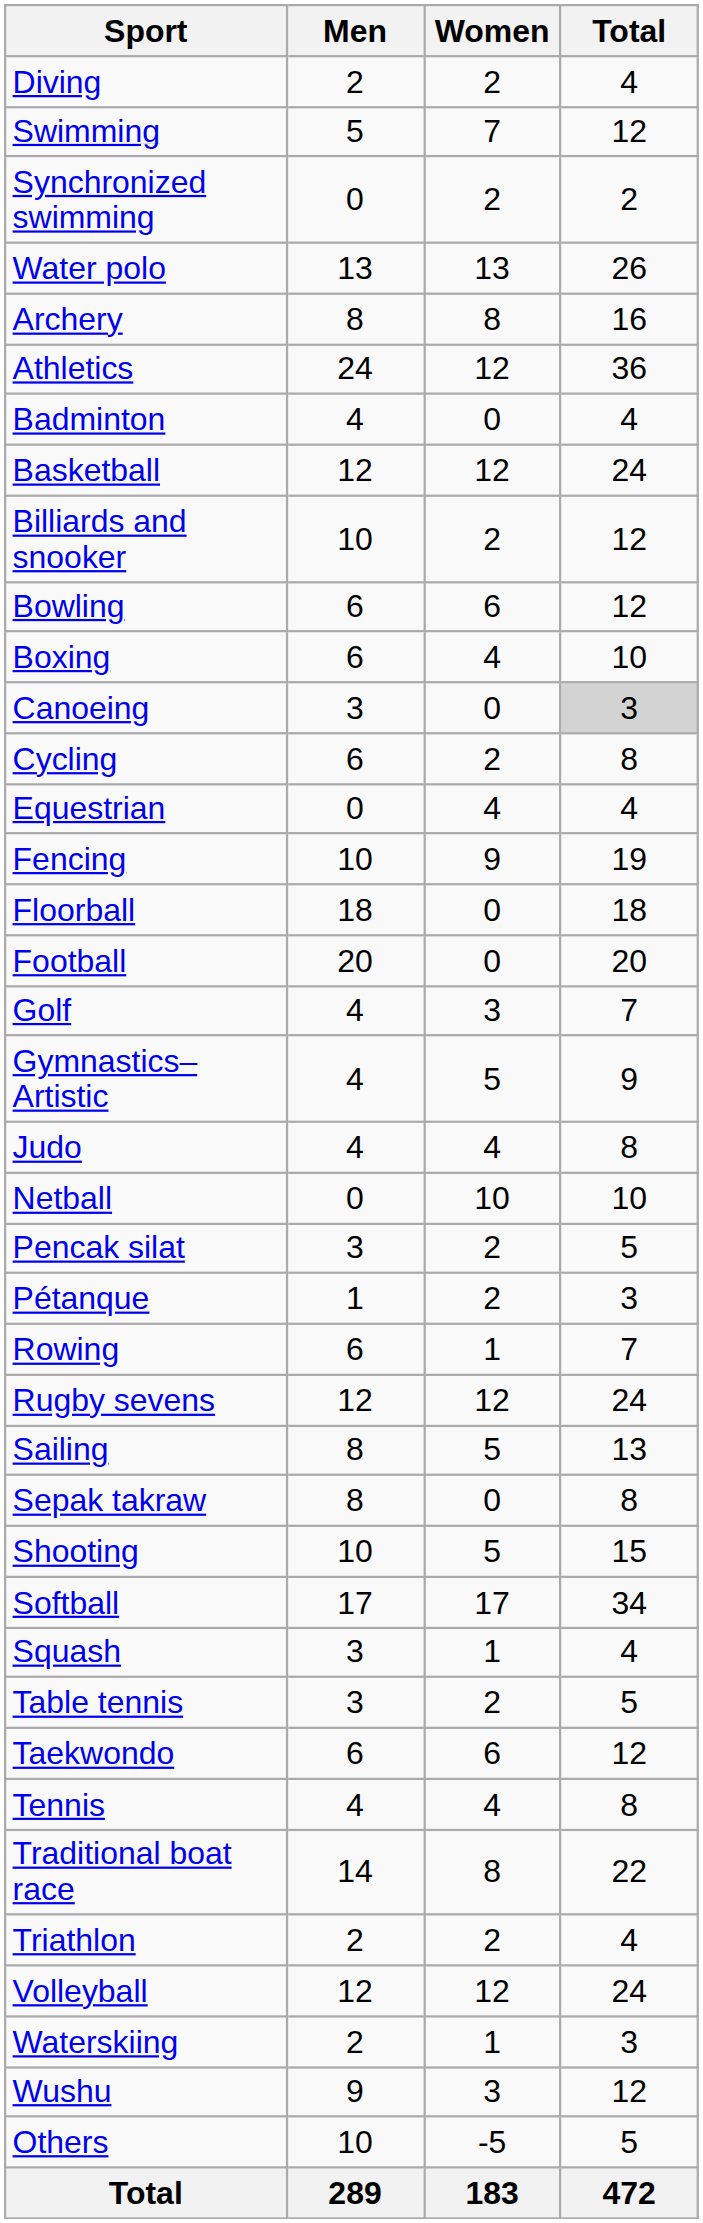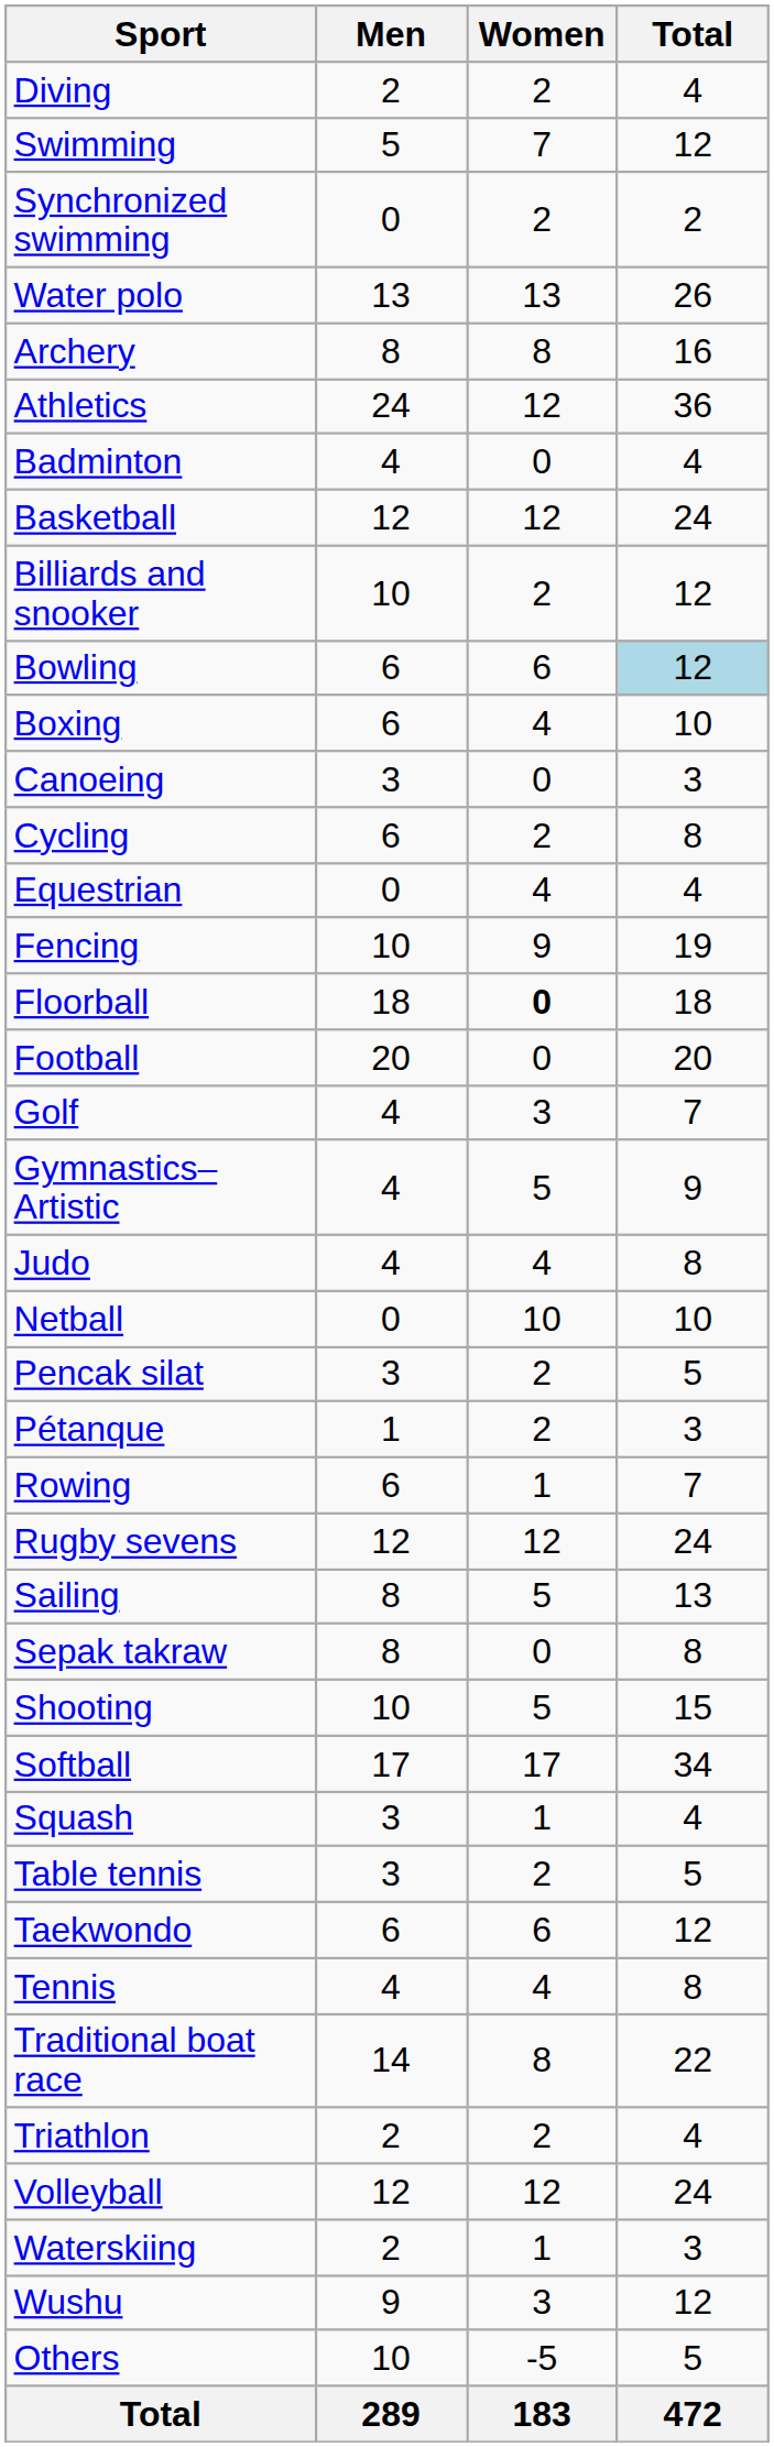Bowling | Total: no background -> lightblue background
Canoeing | Total: lightgrey background -> no background
Floorball | Women: normal -> bold
